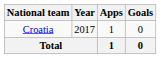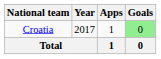Croatia | Goals: no background -> lightgreen background
